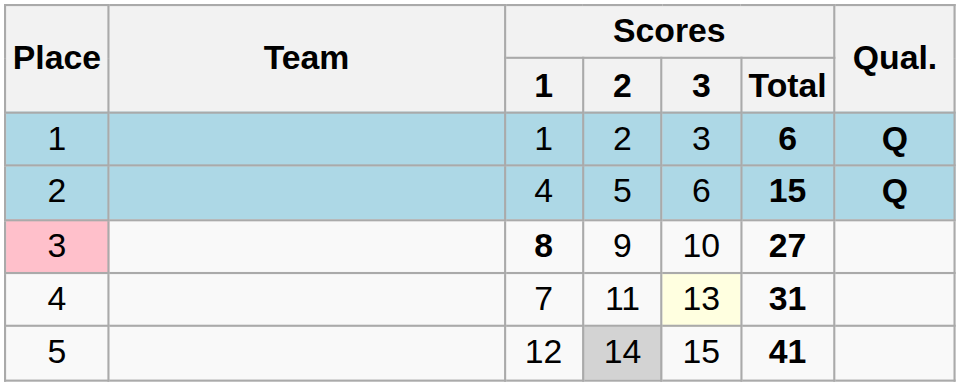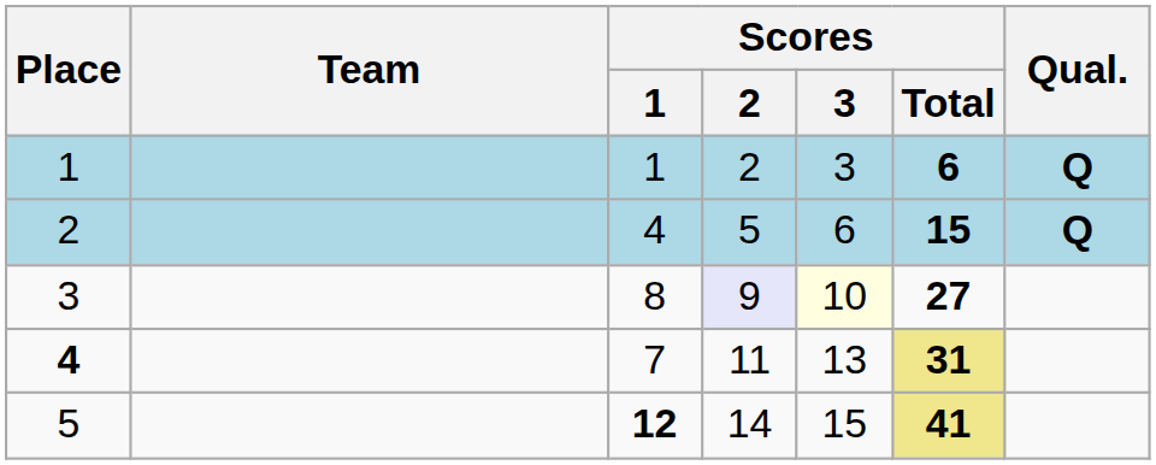row 5 | Place: pink background -> no background
row 5 | Scores / 1: bold -> normal
row 5 | Scores / 2: no background -> lavender background
row 5 | Scores / 3: no background -> lightyellow background
row 6 | Place: normal -> bold
row 6 | Scores / 3: lightyellow background -> no background
row 6 | Scores / Total: no background -> khaki background
row 7 | Scores / 1: normal -> bold
row 7 | Scores / 2: lightgrey background -> no background
row 7 | Scores / Total: no background -> khaki background
